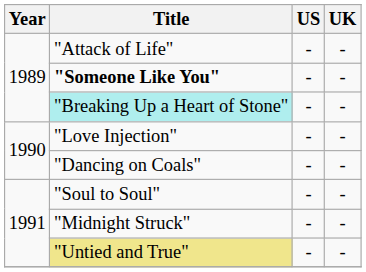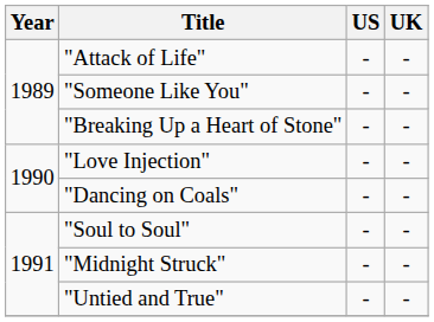"Someone Like You" | Title: bold -> normal
"Breaking Up a Heart of Stone" | Title: paleturquoise background -> no background
"Untied and True" | Title: khaki background -> no background
